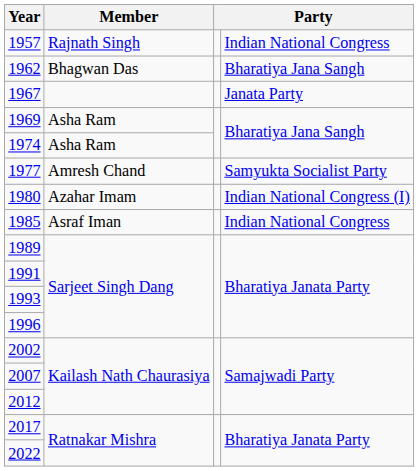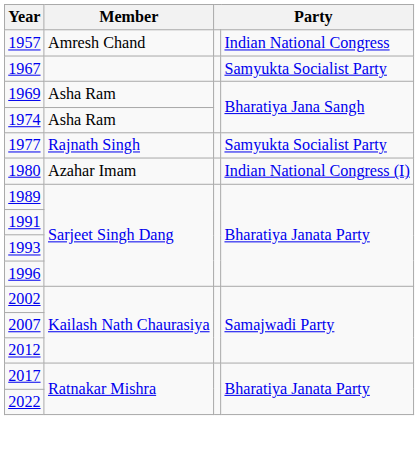1957 | Member: Rajnath Singh -> Amresh Chand
- row: 1962 | Bhagwan Das | Bharatiya Jana Sangh
1967 | column 4: Janata Party -> Samyukta Socialist Party
1977 | Member: Amresh Chand -> Rajnath Singh
- row: 1985 | Asraf Iman | Indian National Congress
